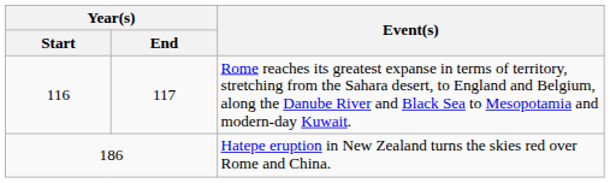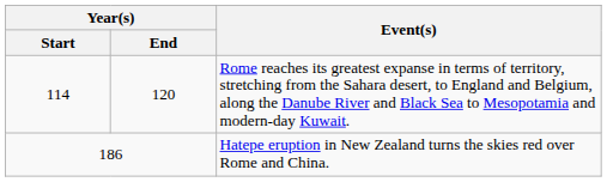row 3 | Year(s) / Start: 116 -> 114
row 3 | Year(s) / End: 117 -> 120
